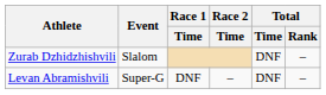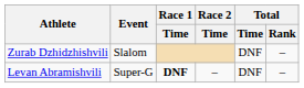Levan Abramishvili | Race 1 / Time: normal -> bold
